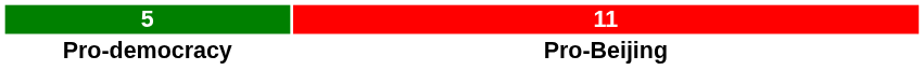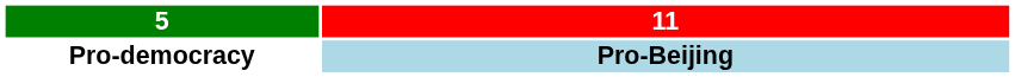Pro-democracy | 11: no background -> lightblue background
